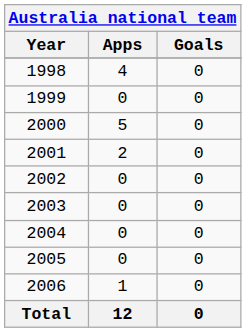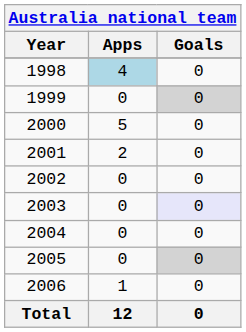1998 | Apps: no background -> lightblue background
1999 | Goals: no background -> lightgrey background
2003 | Goals: no background -> lavender background
2005 | Goals: no background -> lightgrey background
